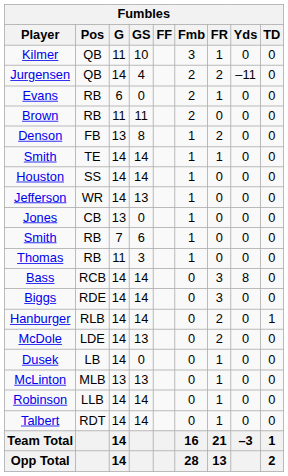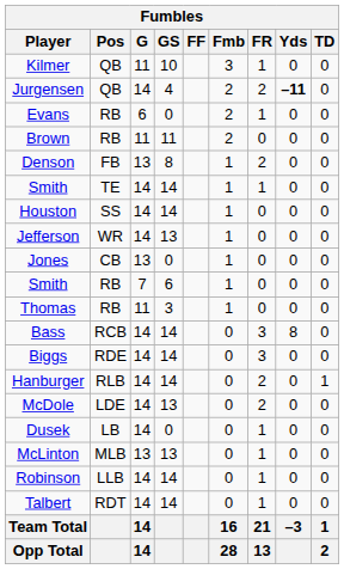Jurgensen | Yds: normal -> bold
